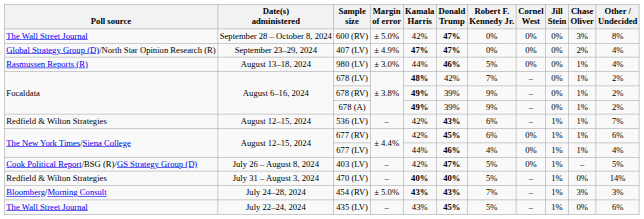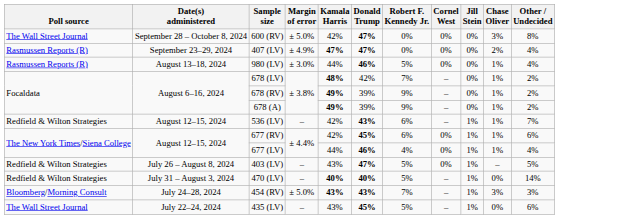407 (LV) | Poll source: Global Strategy Group (D)/North Star Opinion Research (R) -> Rasmussen Reports (R)
403 (LV) | Poll source: Cook Political Report/BSG (R)/GS Strategy Group (D) -> Redfield & Wilton Strategies
403 (LV) | Kamala Harris: 42% -> 43%
